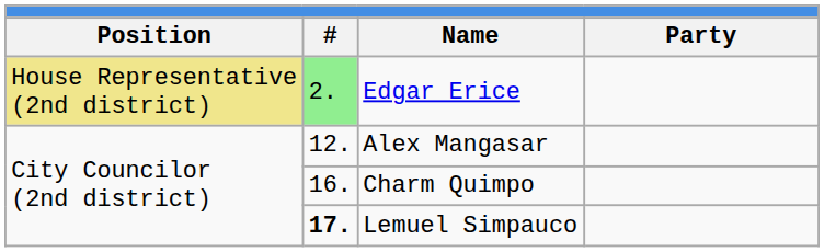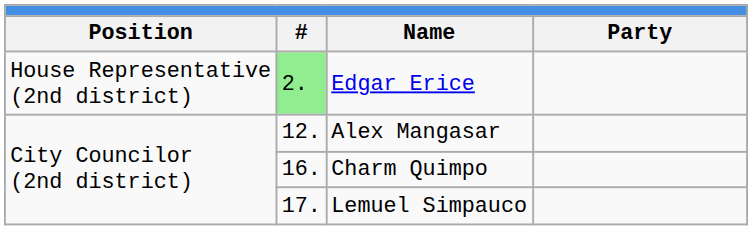Edgar Erice | column 1: khaki background -> no background
Lemuel Simpauco | column 2: bold -> normal
